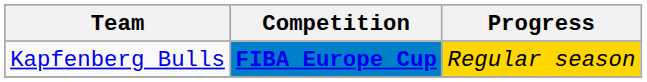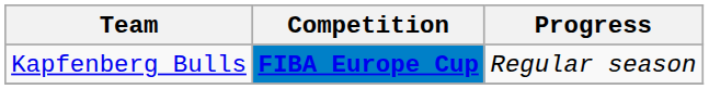Kapfenberg Bulls | Progress: gold background -> no background
